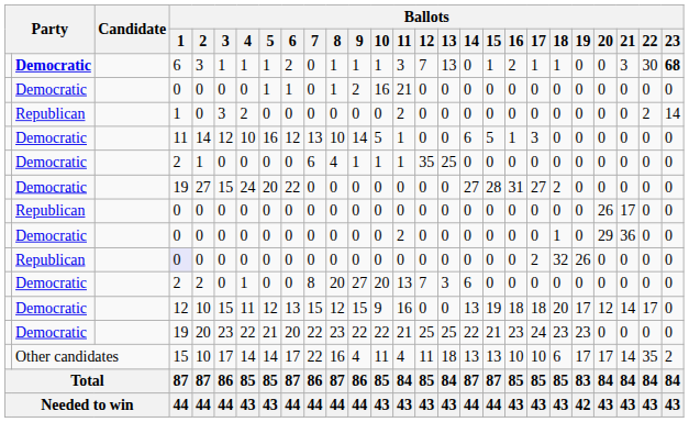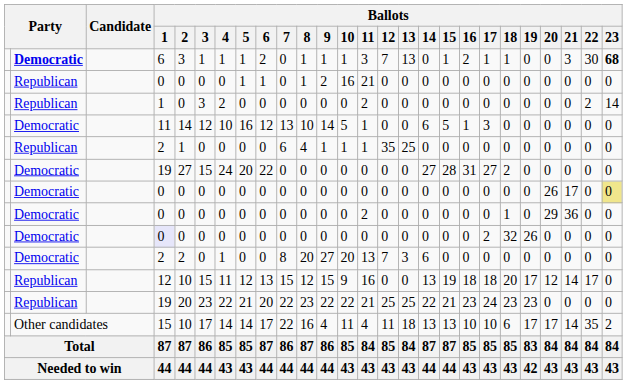row 4 | column 2: Democratic -> Republican
row 7 | column 2: Democratic -> Republican
row 9 | column 2: Republican -> Democratic
row 9 | Ballots / 23: no background -> khaki background
row 11 | column 2: Republican -> Democratic
row 13 | column 2: Democratic -> Republican
row 14 | column 2: Democratic -> Republican
